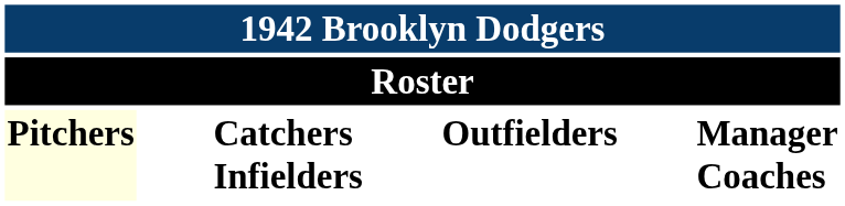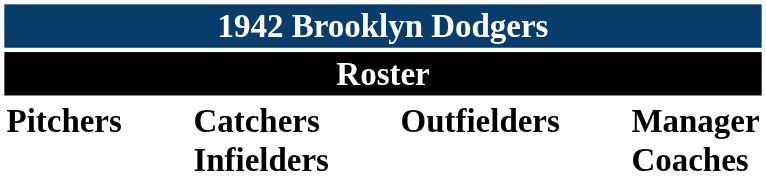Pitchers | column 1: lightyellow background -> no background
